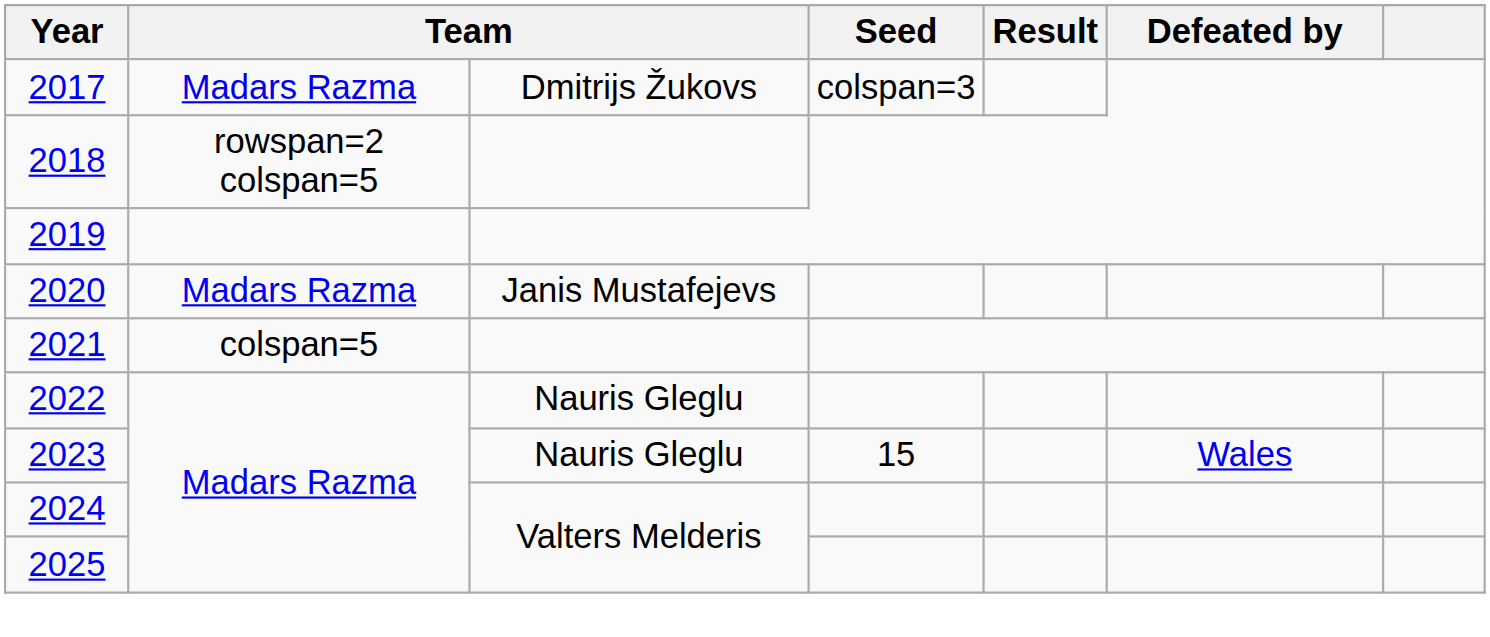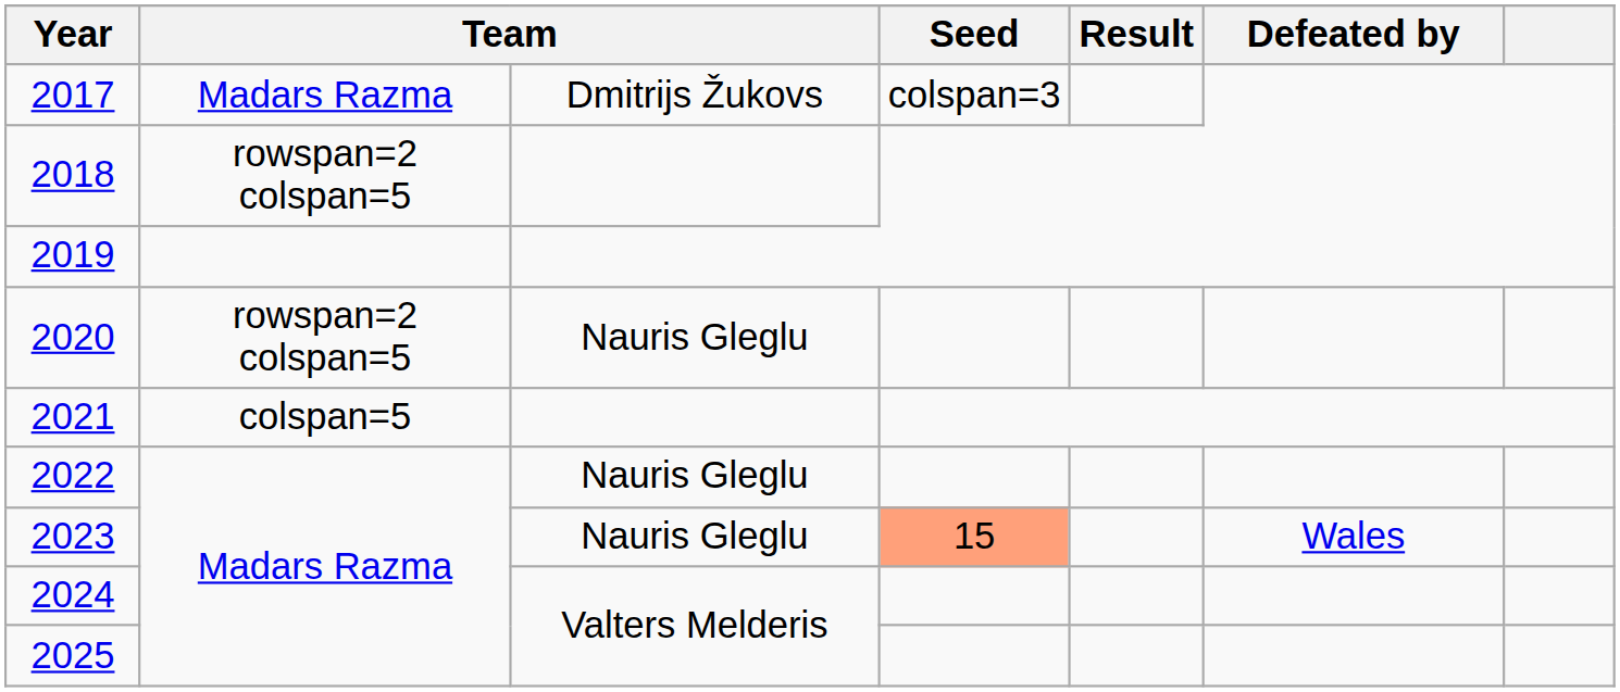2020 | column 2: Madars Razma -> rowspan=2 colspan=5
2020 | column 3: Janis Mustafejevs -> Nauris Gleglu
2023 | Seed: no background -> lightsalmon background
